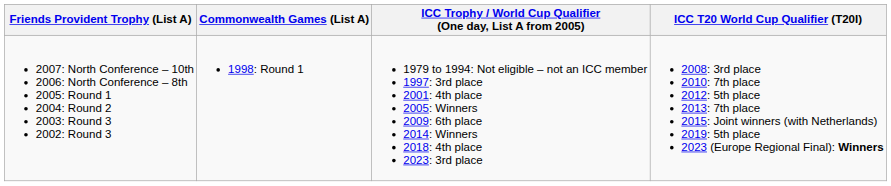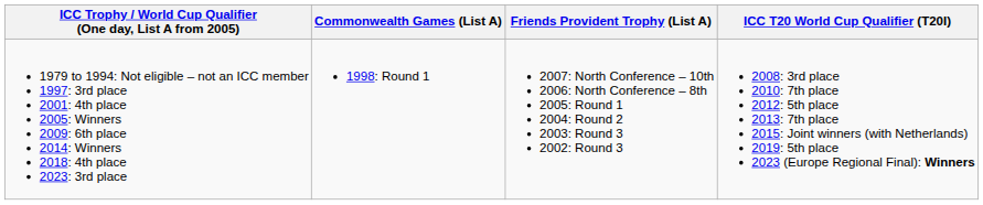columns swapped: ICC Trophy / World Cup Qualifier (One day, List A from 2005) <-> Friends Provident Trophy (List A)
